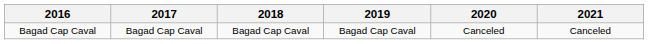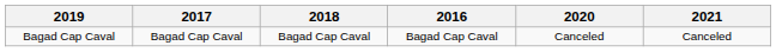columns swapped: 2016 <-> 2019
